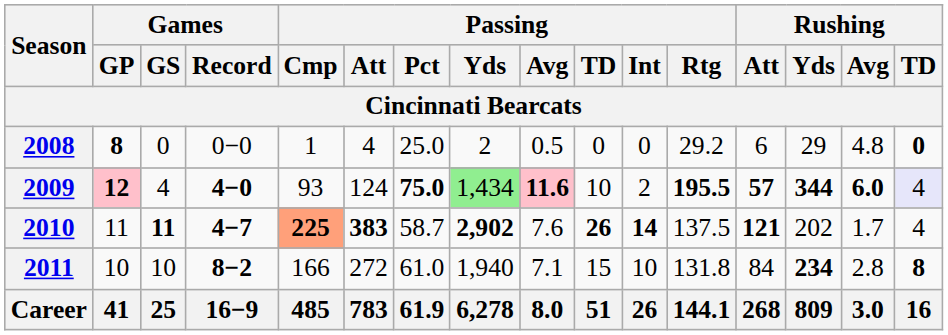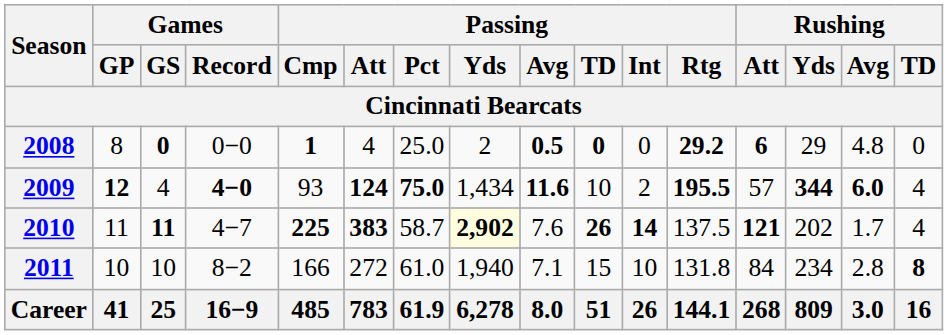2008 | Games / GP / Cincinnati Bearcats: bold -> normal
2008 | Games / GS / Cincinnati Bearcats: normal -> bold
2008 | Passing / Cmp / Cincinnati Bearcats: normal -> bold
2008 | Passing / Avg / Cincinnati Bearcats: normal -> bold
2008 | Passing / TD / Cincinnati Bearcats: normal -> bold
2008 | Passing / Rtg / Cincinnati Bearcats: normal -> bold
2008 | Rushing / Att / Cincinnati Bearcats: normal -> bold
2008 | Rushing / TD / Cincinnati Bearcats: bold -> normal
2009 | Games / GP / Cincinnati Bearcats: pink background -> no background
2009 | Passing / Att / Cincinnati Bearcats: normal -> bold
2009 | Passing / Yds / Cincinnati Bearcats: lightgreen background -> no background
2009 | Passing / Avg / Cincinnati Bearcats: pink background -> no background
2009 | Rushing / Att / Cincinnati Bearcats: bold -> normal
2009 | Rushing / TD / Cincinnati Bearcats: lavender background -> no background
2010 | Games / Record / Cincinnati Bearcats: bold -> normal
2010 | Passing / Cmp / Cincinnati Bearcats: lightsalmon background -> no background
2010 | Passing / Yds / Cincinnati Bearcats: no background -> lightyellow background
2011 | Games / Record / Cincinnati Bearcats: bold -> normal
2011 | Rushing / Yds / Cincinnati Bearcats: bold -> normal
